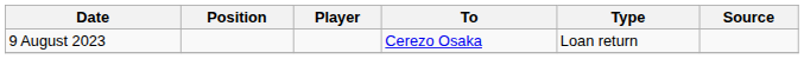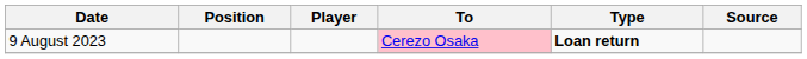9 August 2023 | To: no background -> pink background
9 August 2023 | Type: normal -> bold
